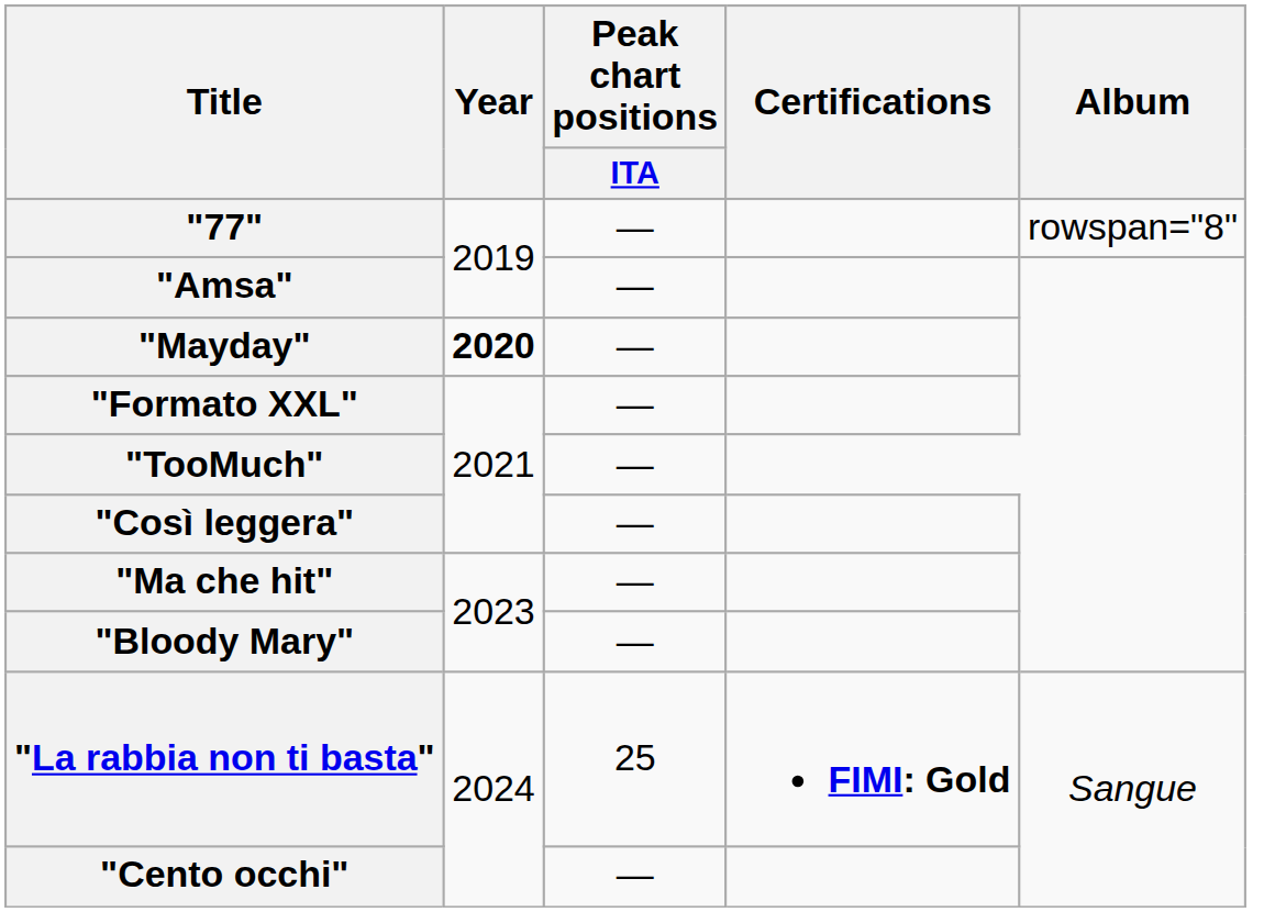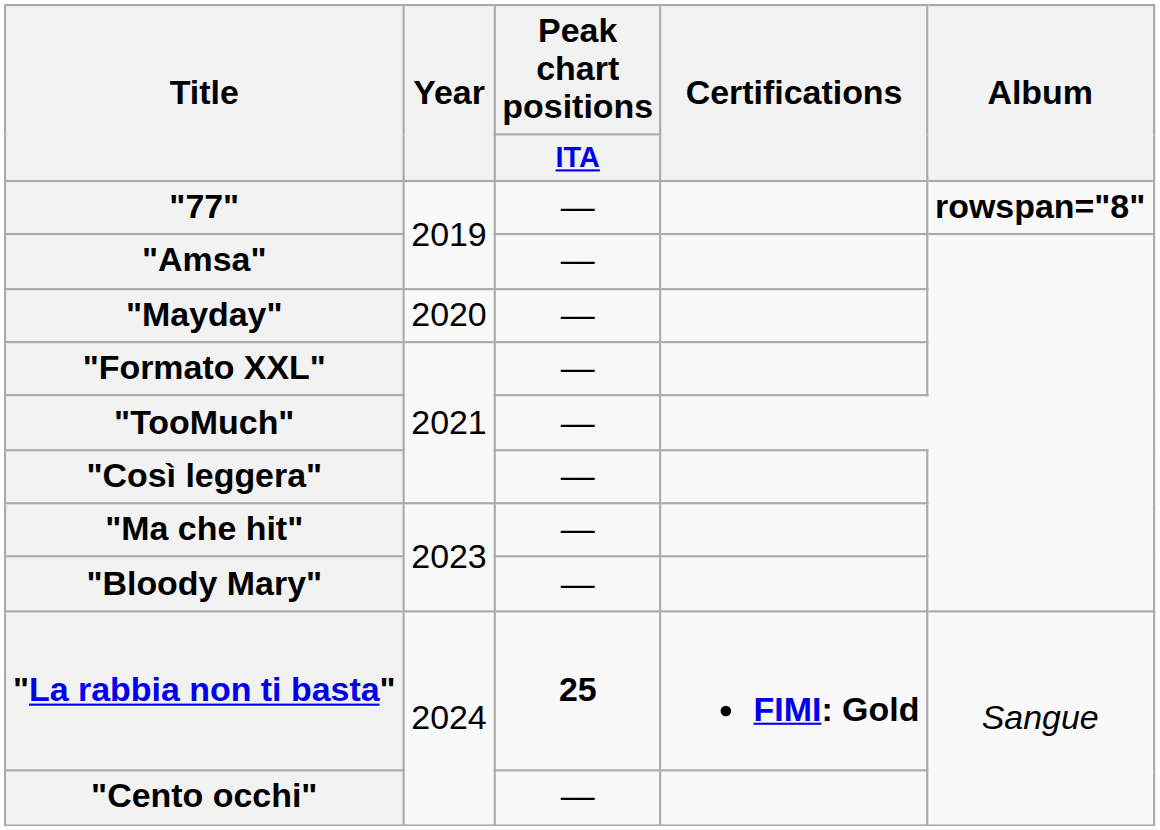"77" | Album: normal -> bold
"Mayday" | Year: bold -> normal
"La rabbia non ti basta" | Peak chart positions / ITA: normal -> bold
